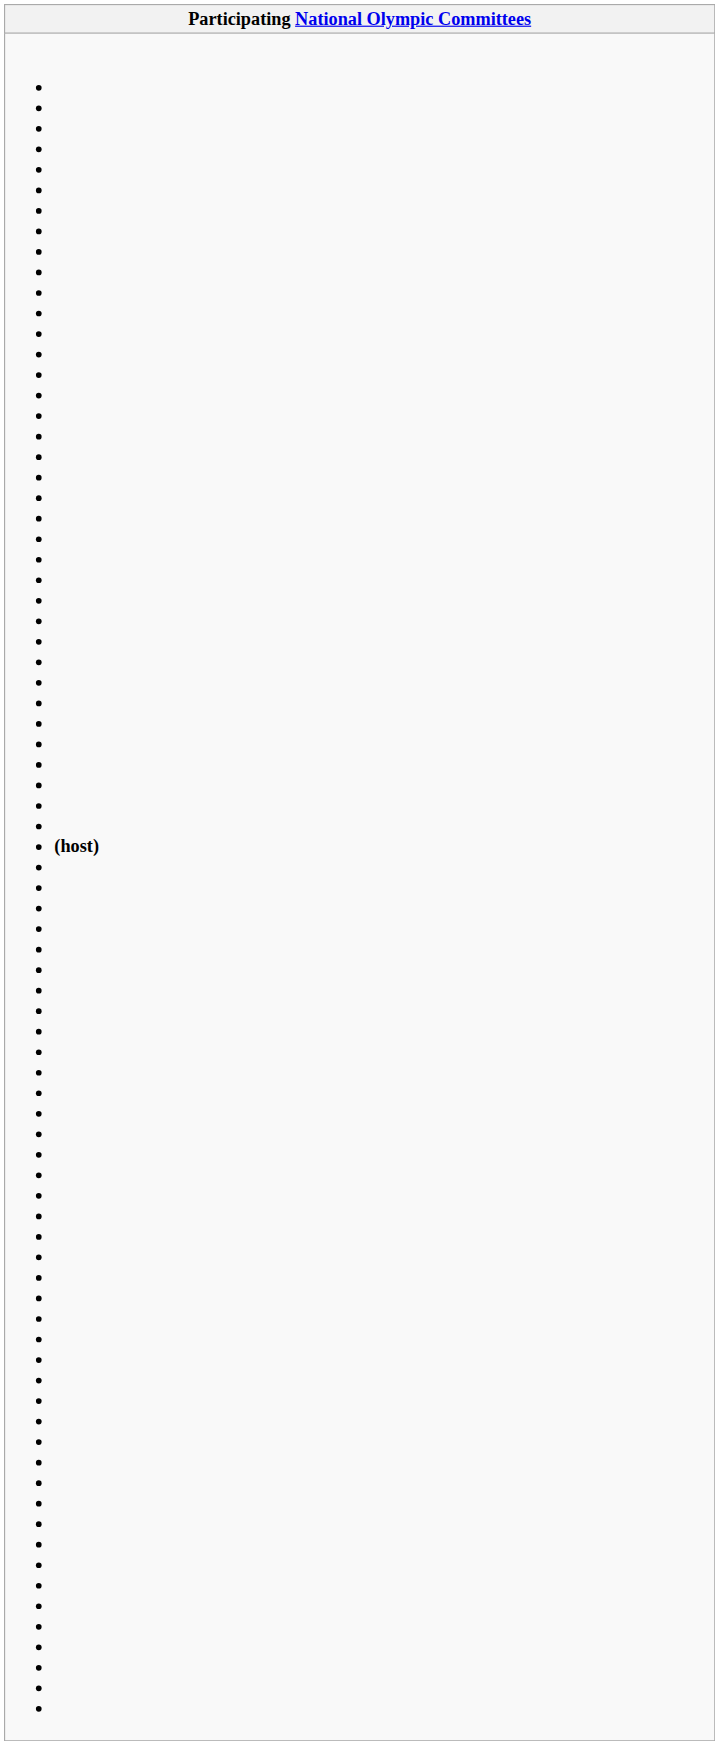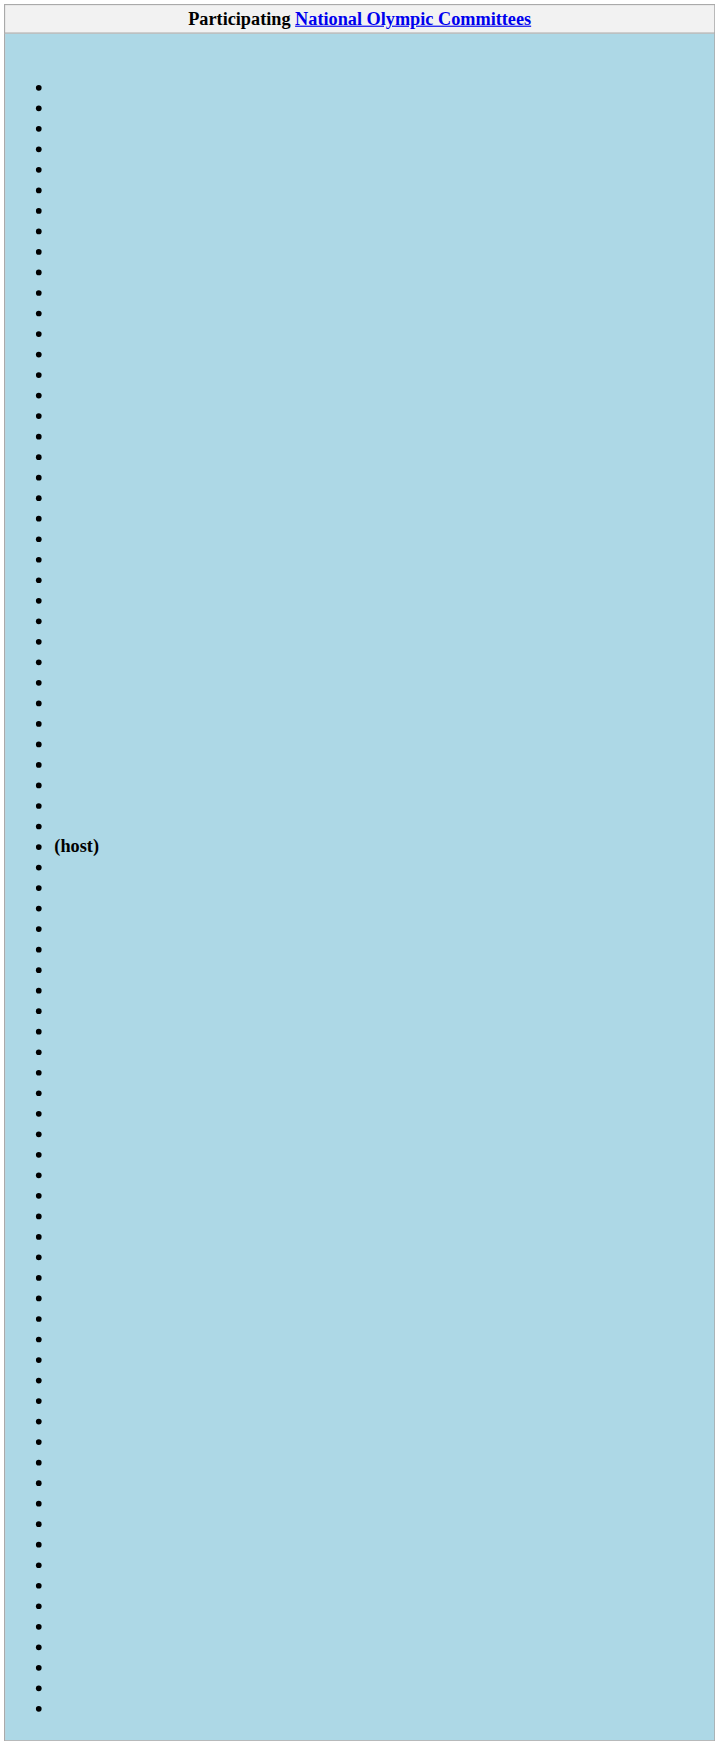row 2 | column 1: no background -> lightblue background
